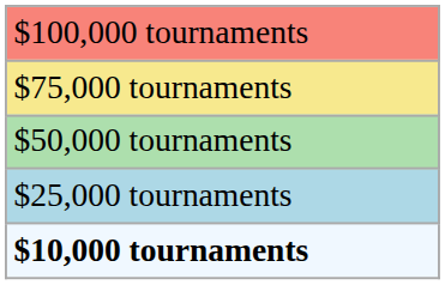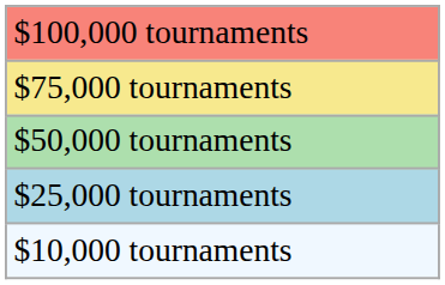row 5 | column 1: bold -> normal
